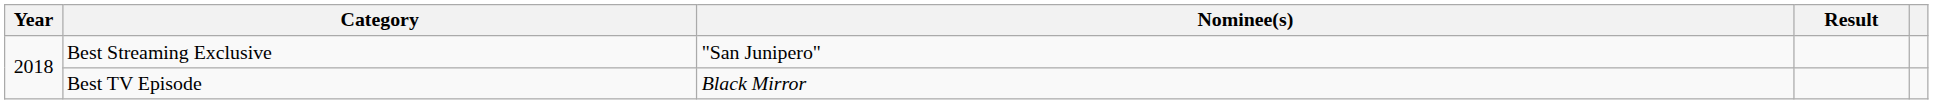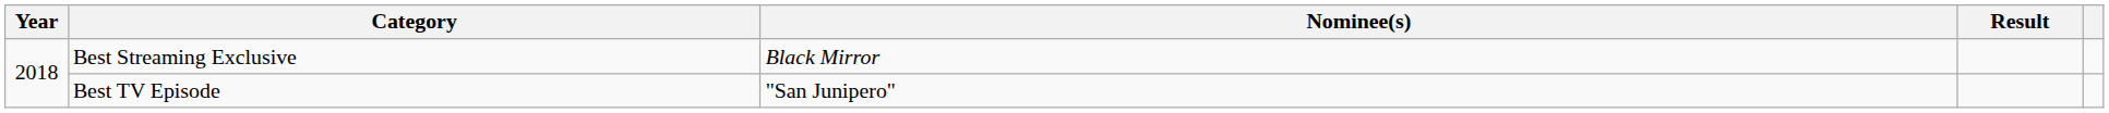Best Streaming Exclusive | Nominee(s): "San Junipero" -> Black Mirror
Best TV Episode | Nominee(s): Black Mirror -> "San Junipero"
